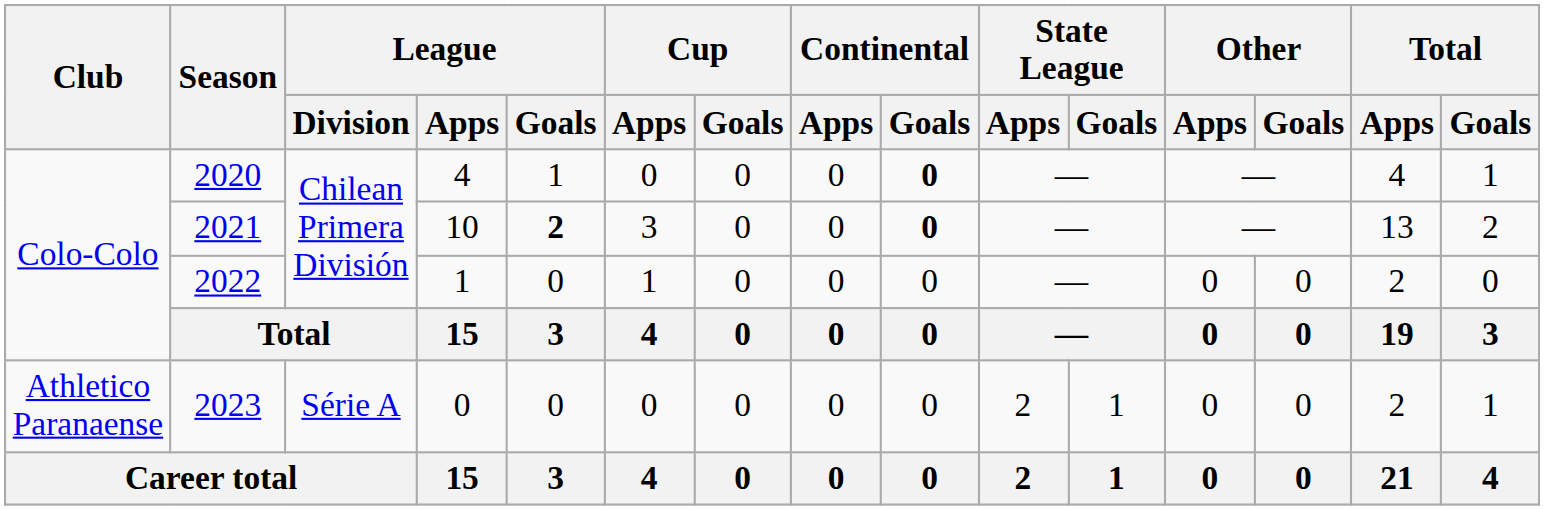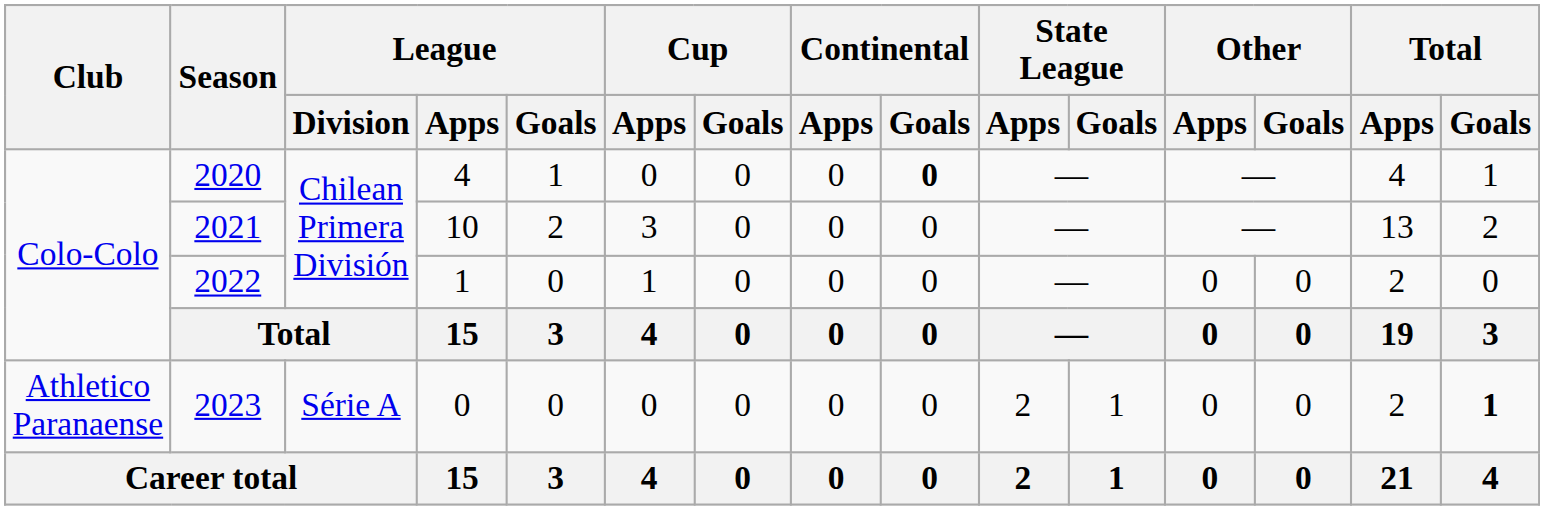2021 | League / Goals: bold -> normal
2021 | Continental / Goals: bold -> normal
2023 | Total / Goals: normal -> bold
